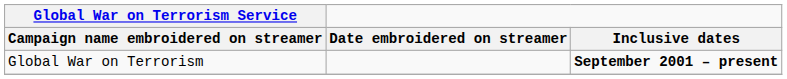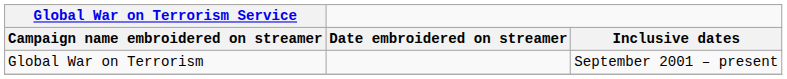Global War on Terrorism | Inclusive dates: bold -> normal
